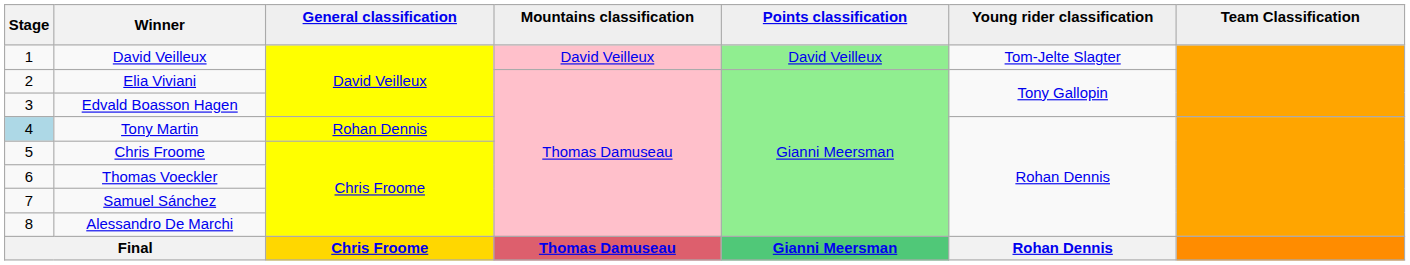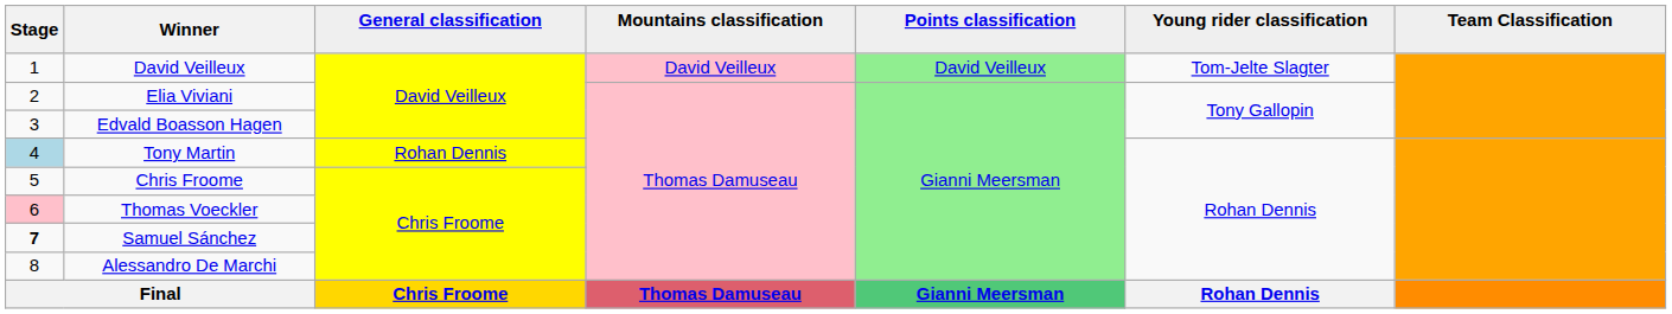Thomas Voeckler | Stage: no background -> pink background
Samuel Sánchez | Stage: normal -> bold
